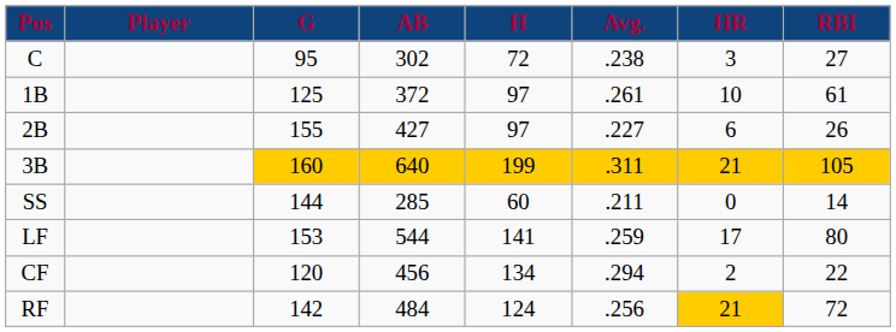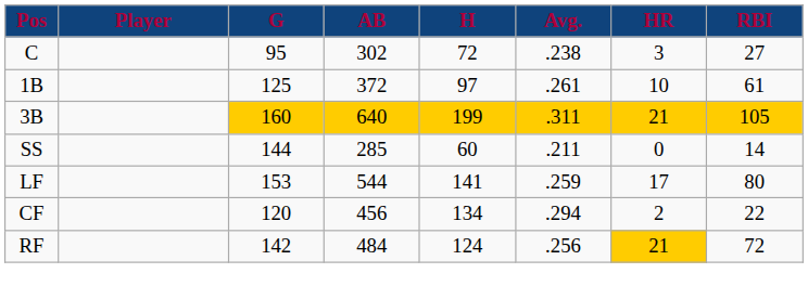- row: 2B | 155 | 427 | 97 | .227 | 6 | 26
